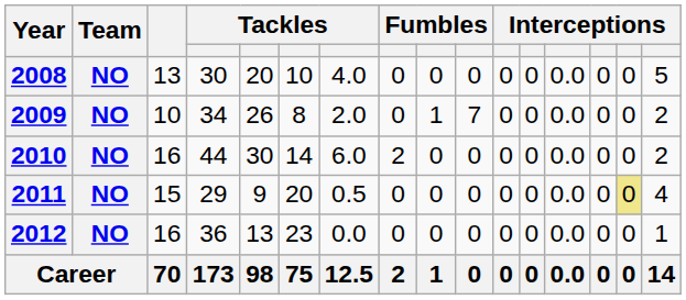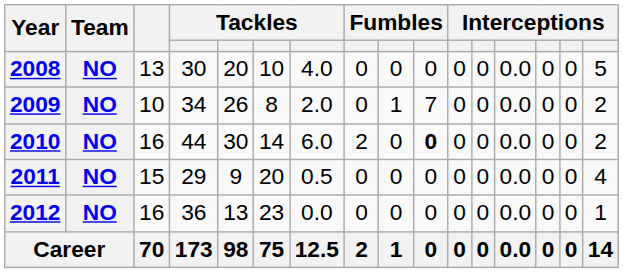2010 | column 10: normal -> bold
2011 | column 15: khaki background -> no background
